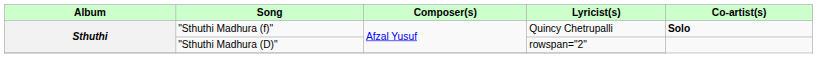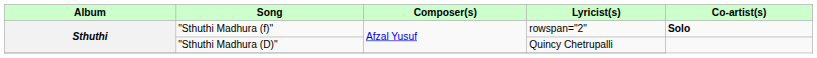"Sthuthi Madhura (f)" | Lyricist(s): Quincy Chetrupalli -> rowspan="2"
"Sthuthi Madhura (D)" | Lyricist(s): rowspan="2" -> Quincy Chetrupalli
